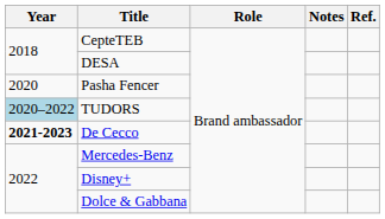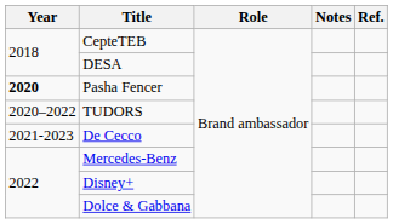Pasha Fencer | Year: normal -> bold
TUDORS | Year: lightblue background -> no background
De Cecco | Year: bold -> normal
